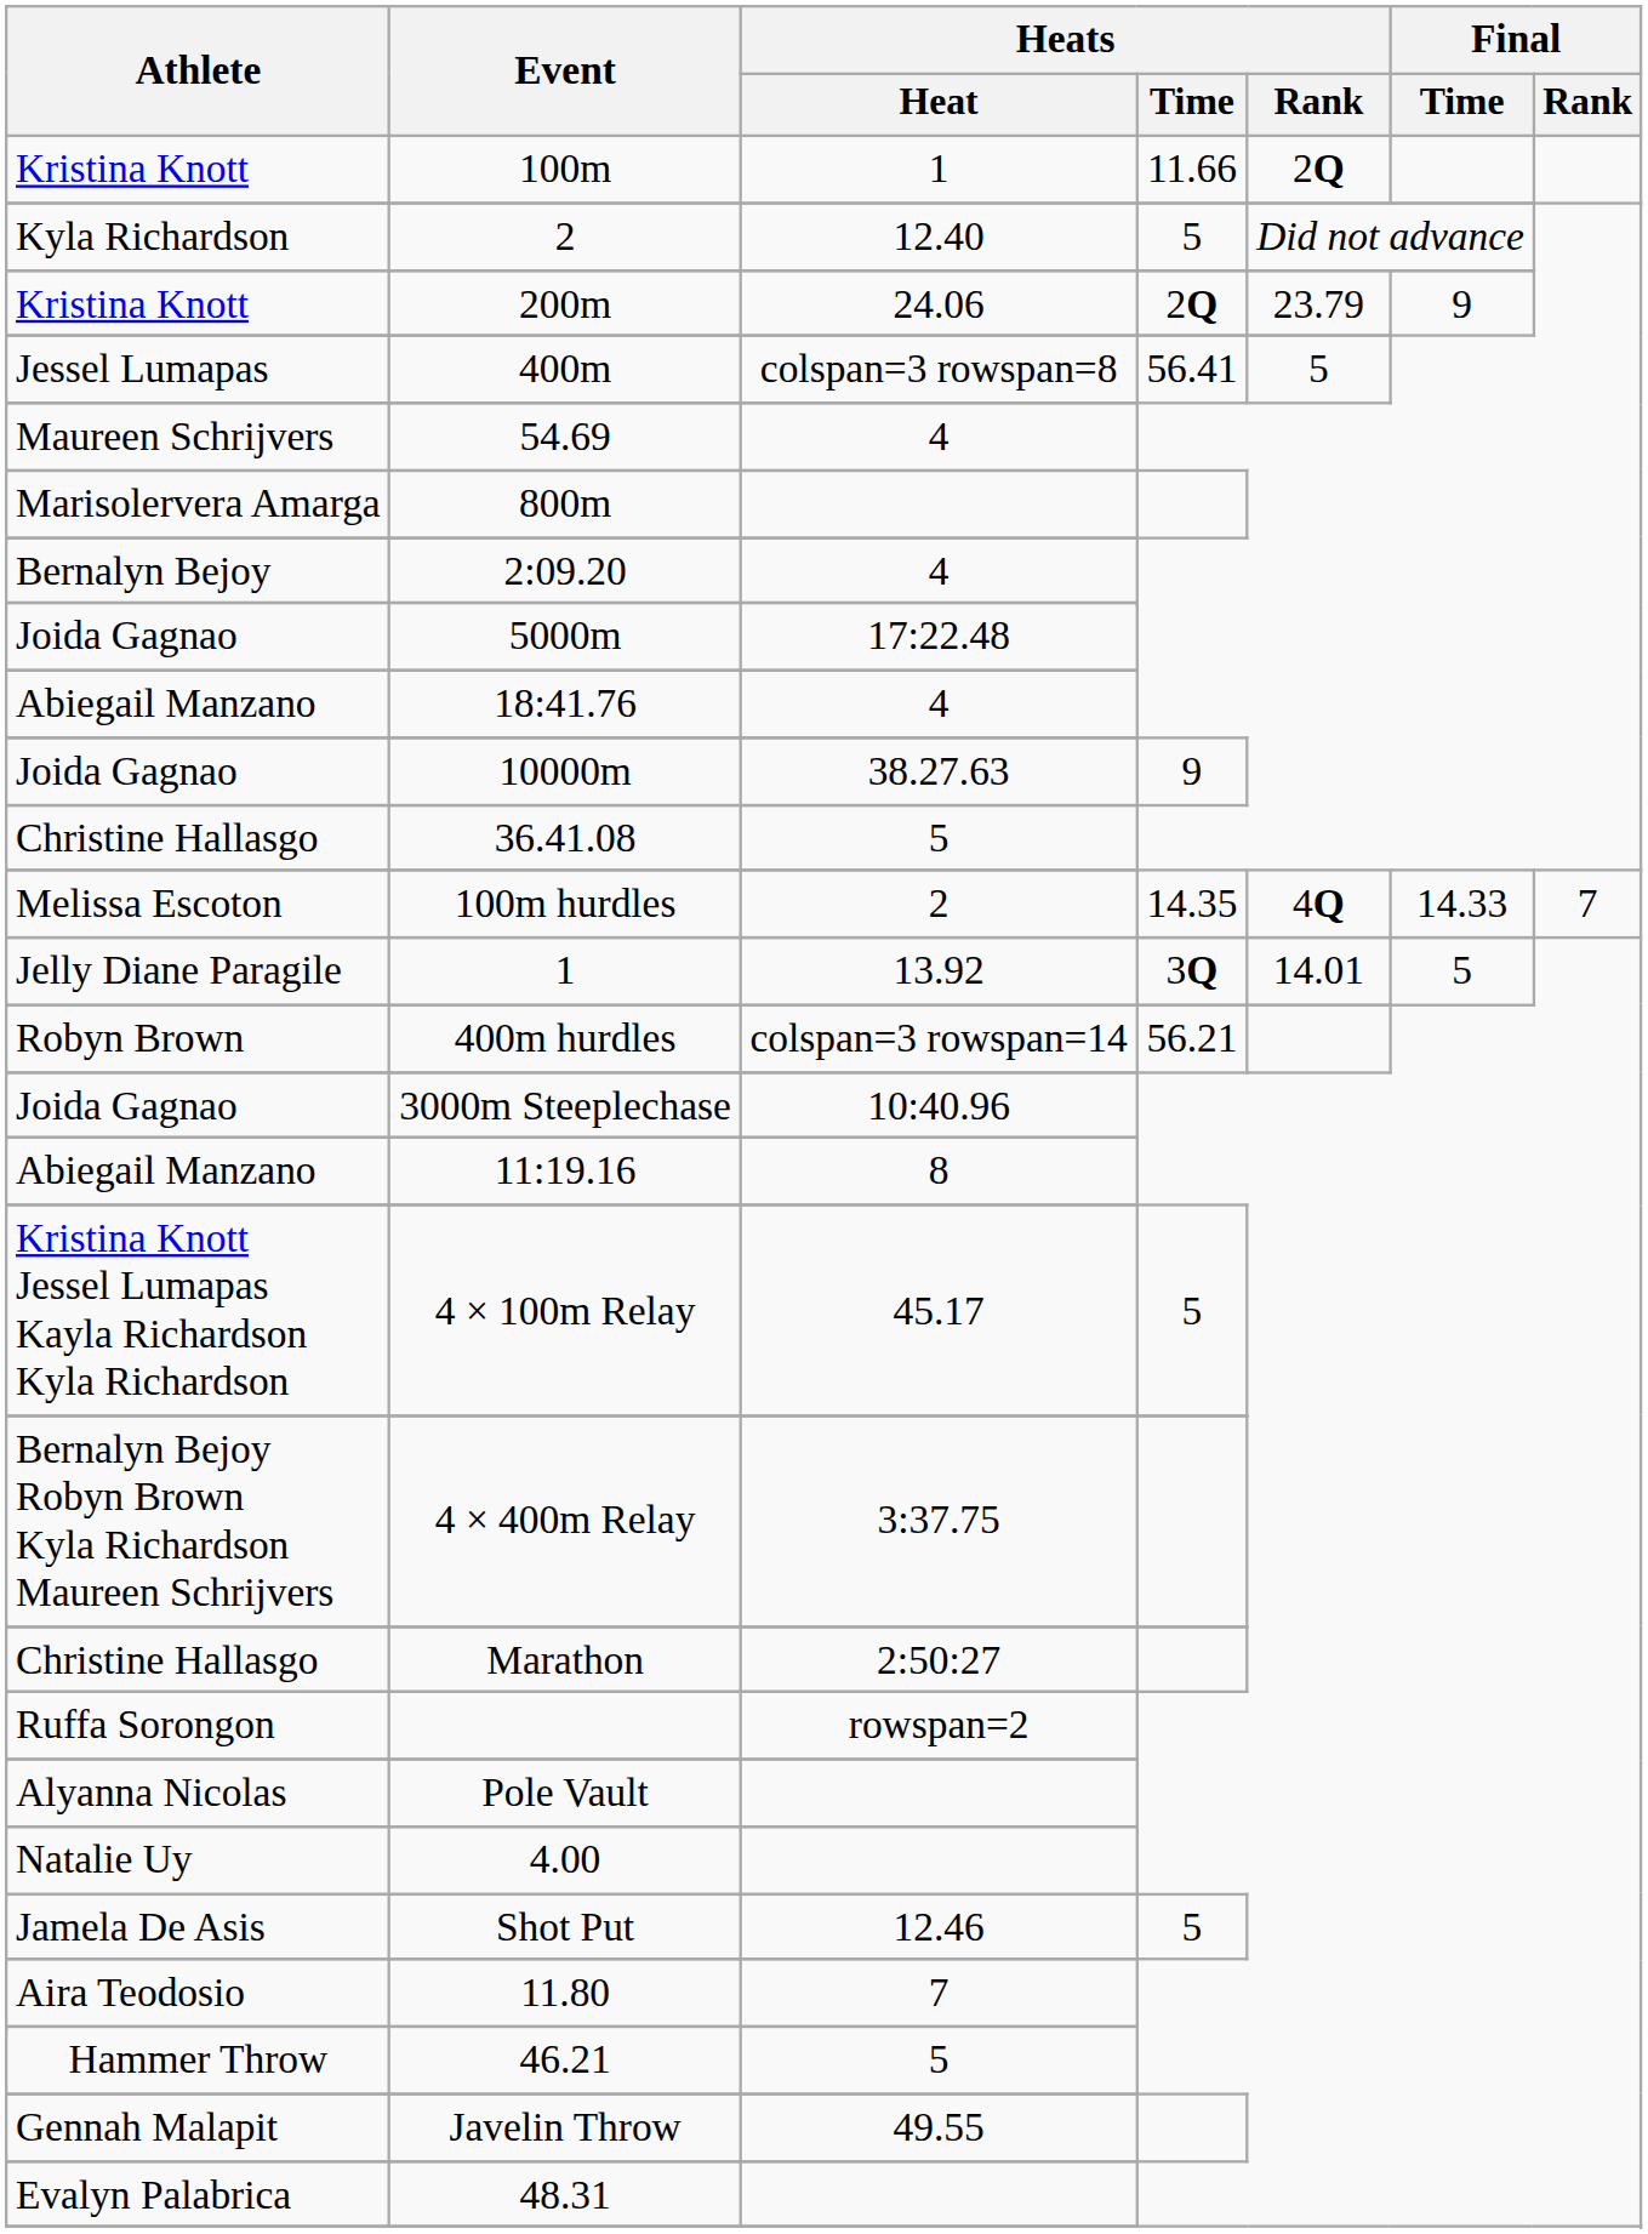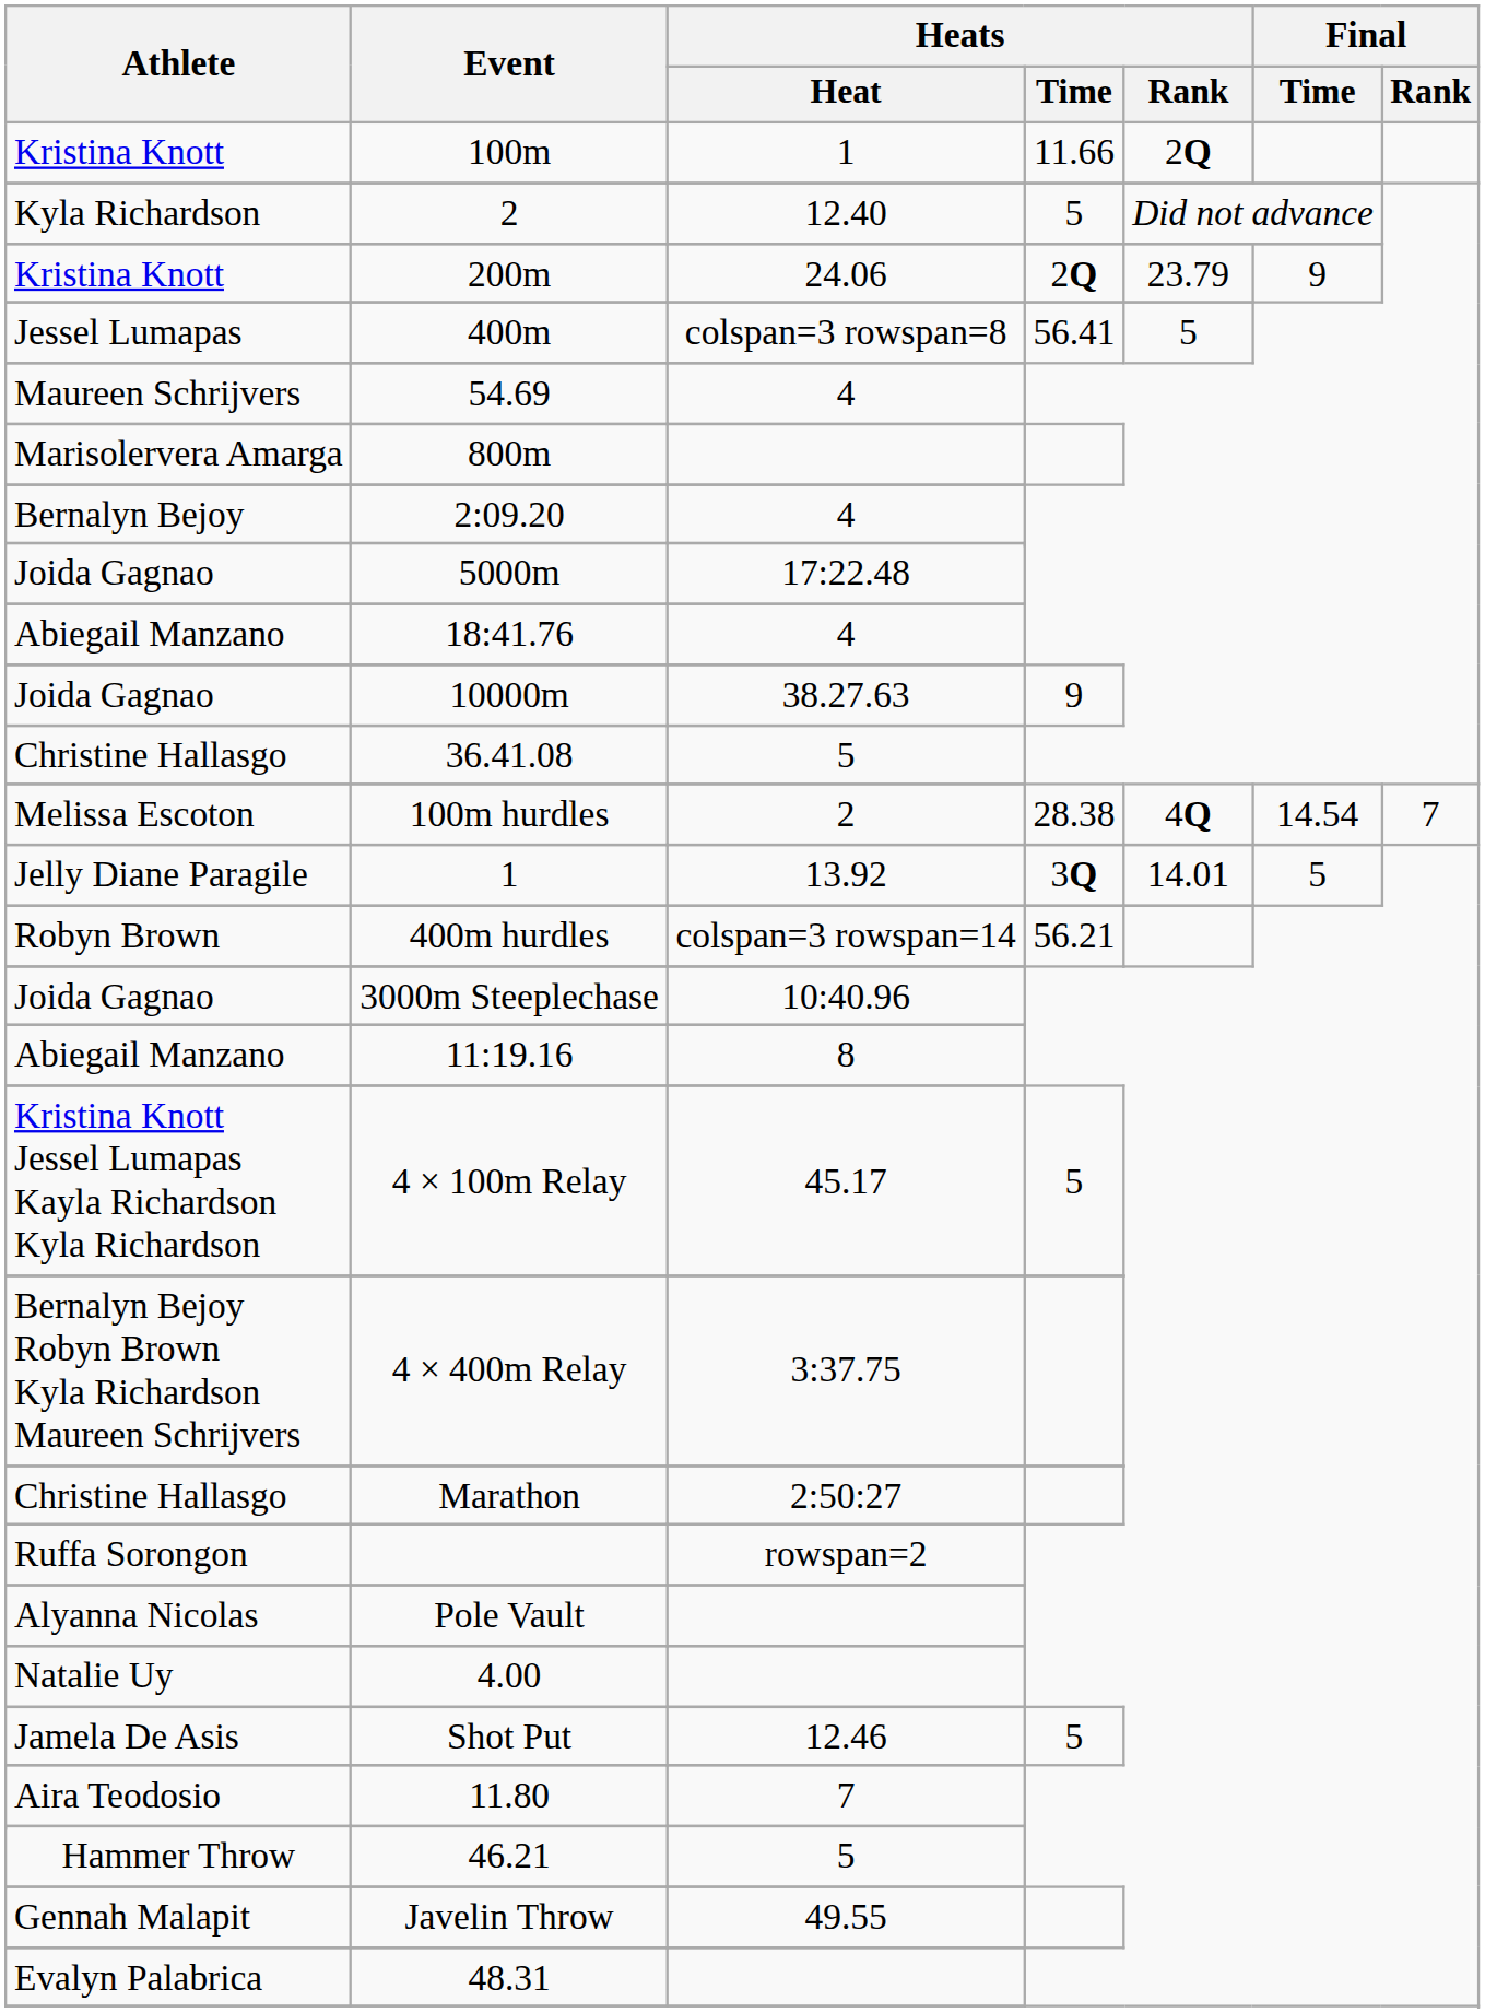Melissa Escoton / 100m hurdles | Heats / Time: 14.35 -> 28.38
Melissa Escoton / 100m hurdles | Final / Time: 14.33 -> 14.54
